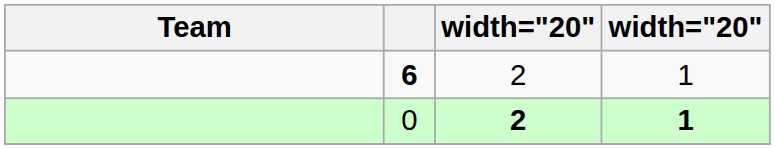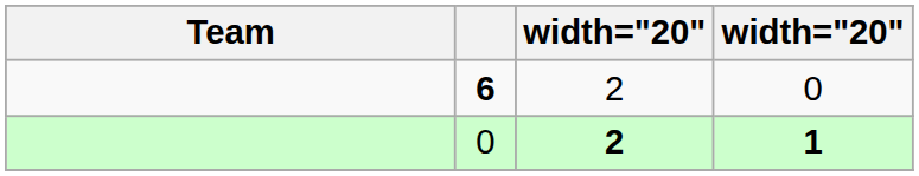6 | column 4: 1 -> 0
